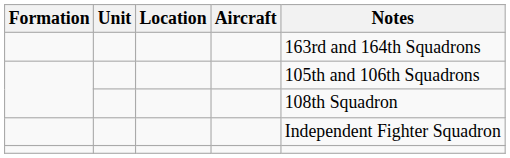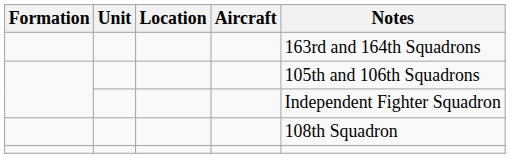row 4 | Notes: 108th Squadron -> Independent Fighter Squadron
row 5 | Notes: Independent Fighter Squadron -> 108th Squadron
